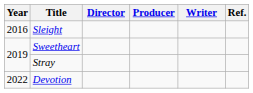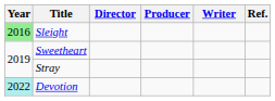Sleight | Year: no background -> lightgreen background
Devotion | Year: no background -> paleturquoise background
